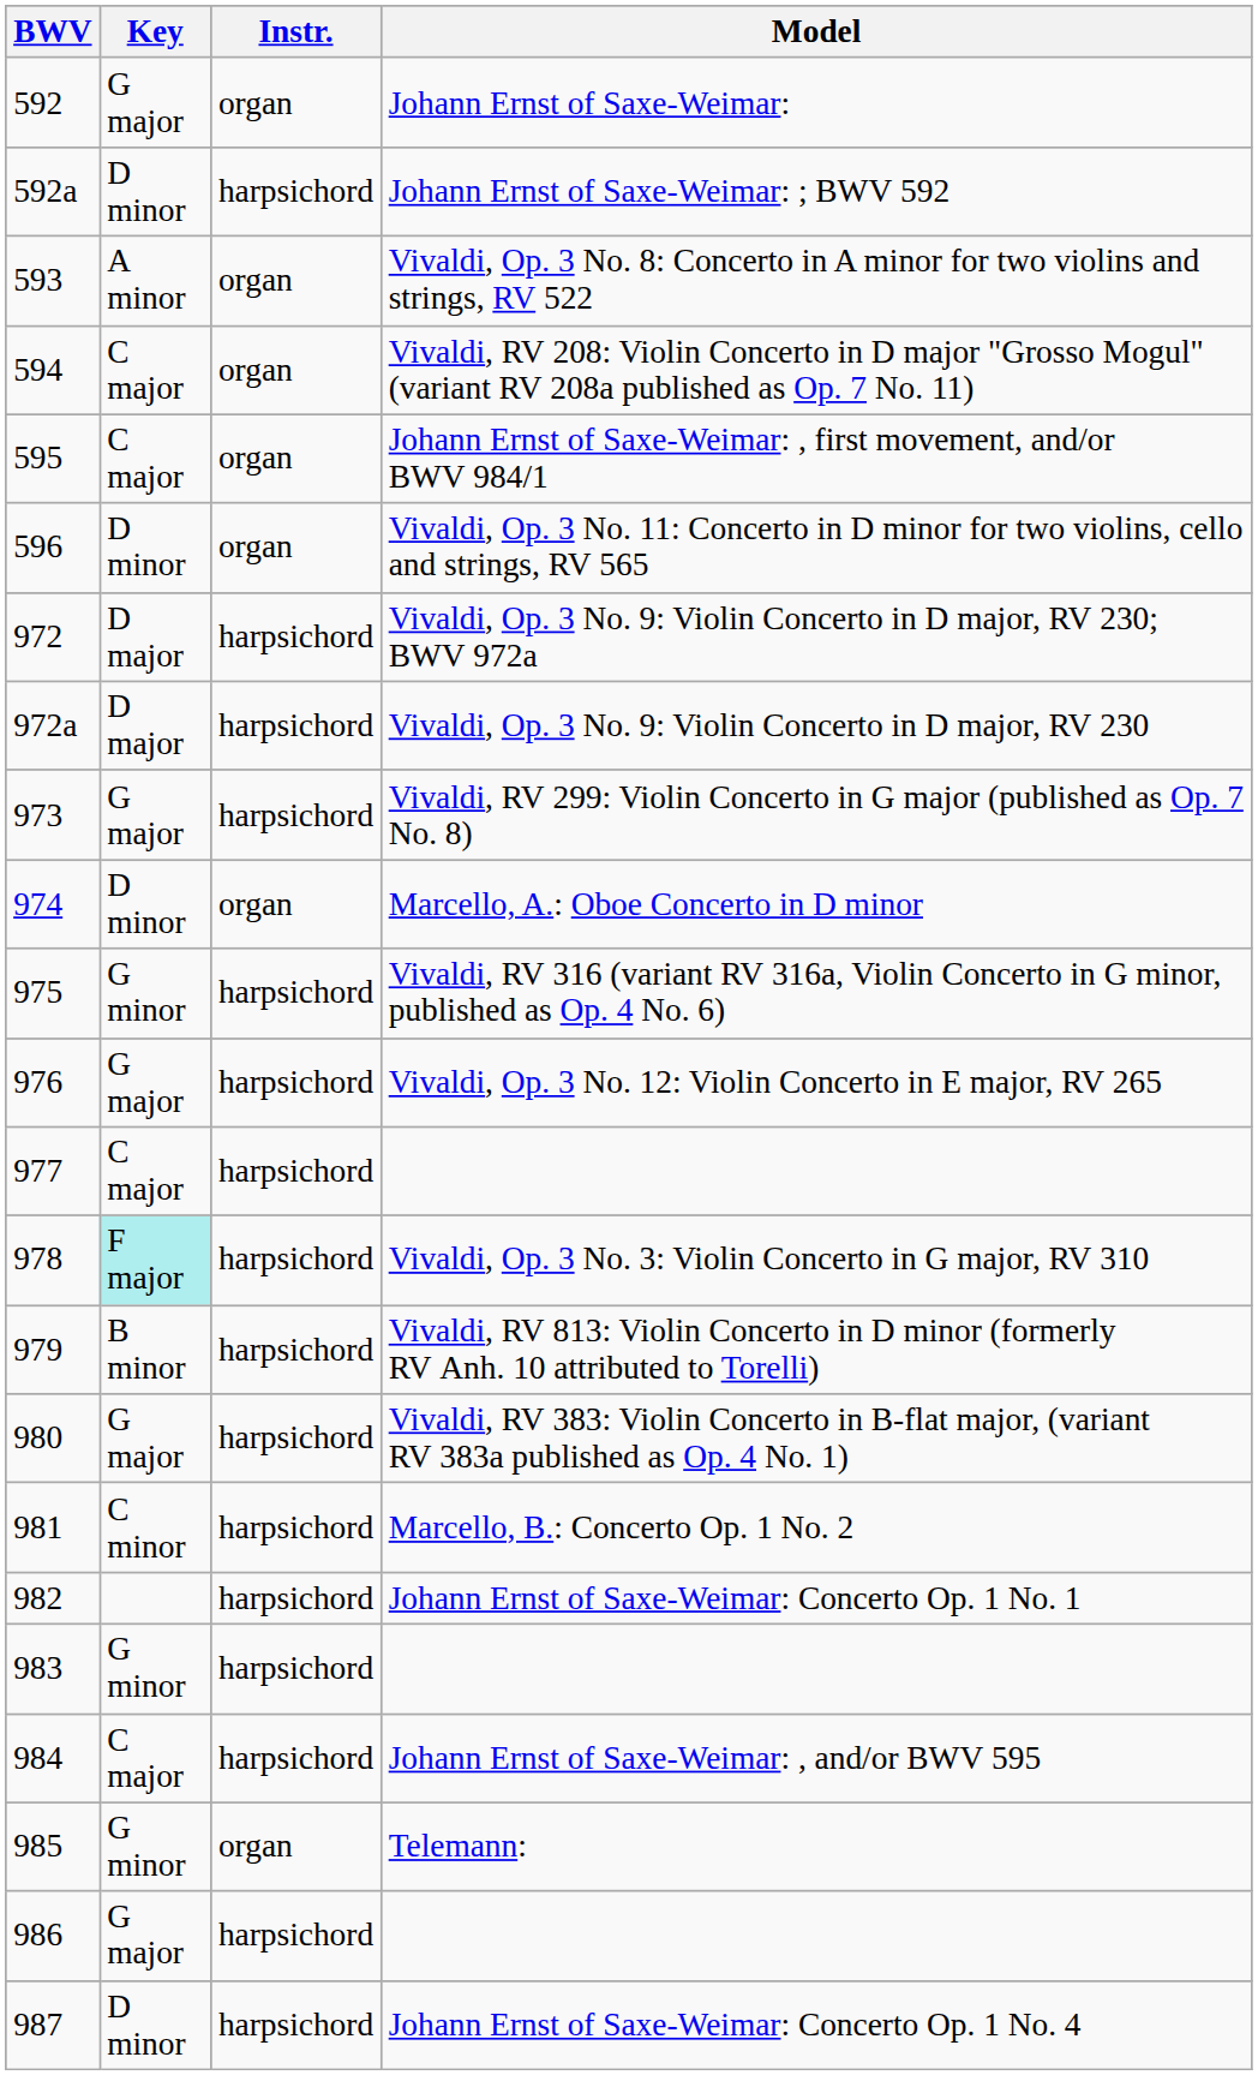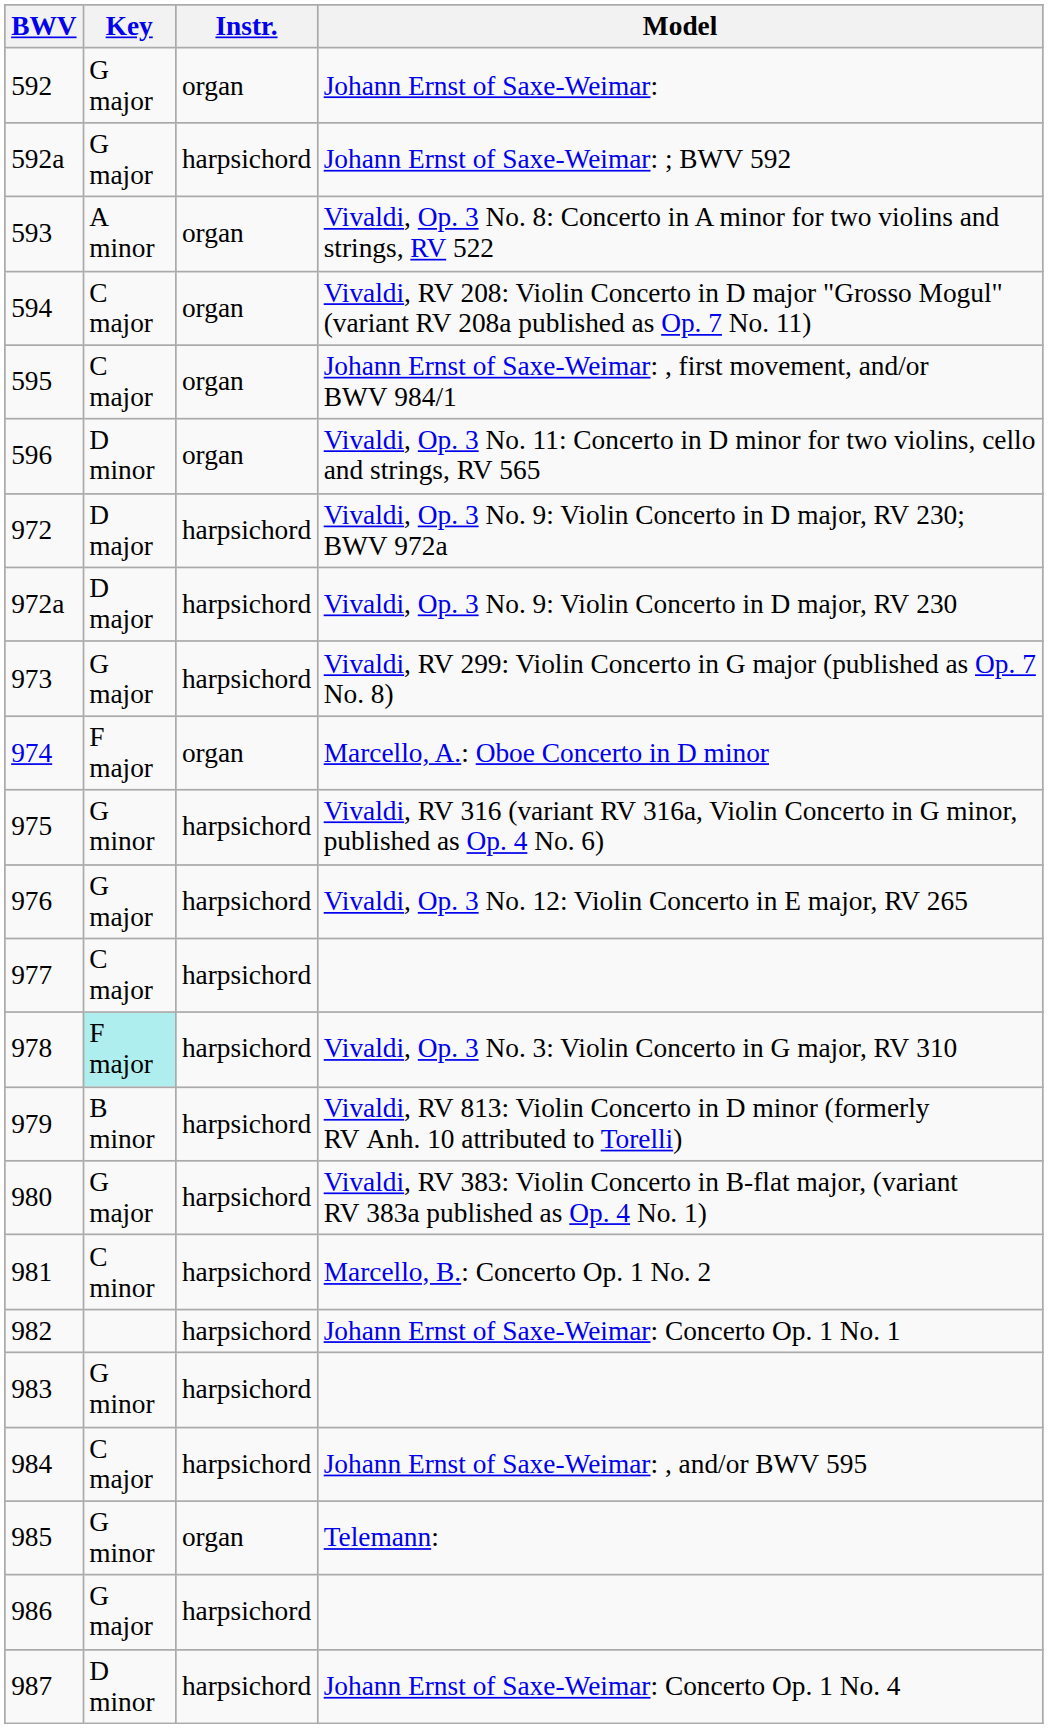Johann Ernst of Saxe-Weimar: ; BWV 592 | Key: D minor -> G major
Marcello, A.: Oboe Concerto in D minor | Key: D minor -> F major
